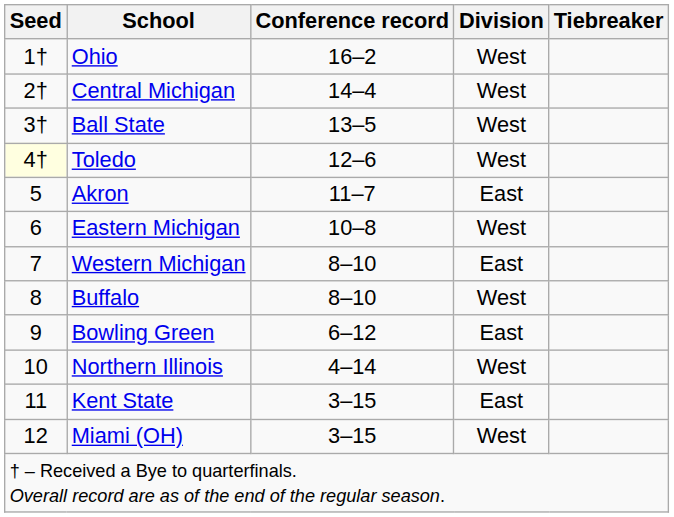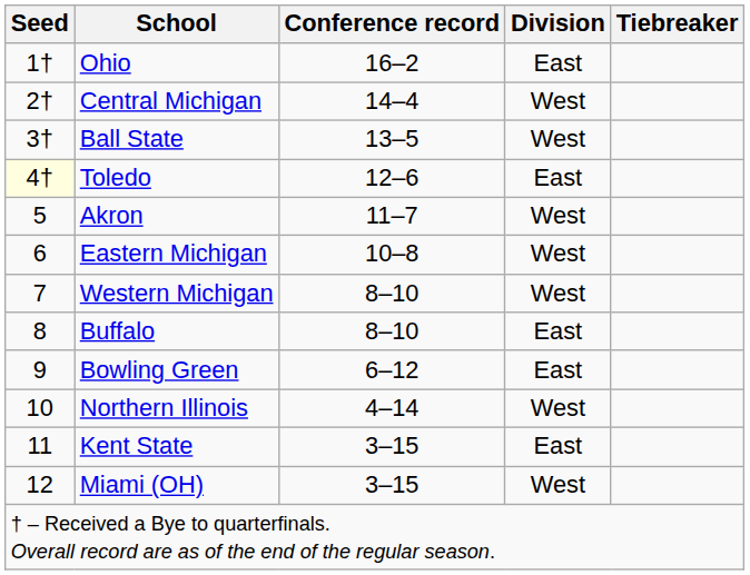Ohio | Division: West -> East
Toledo | Division: West -> East
Akron | Division: East -> West
Western Michigan | Division: East -> West
Buffalo | Division: West -> East
